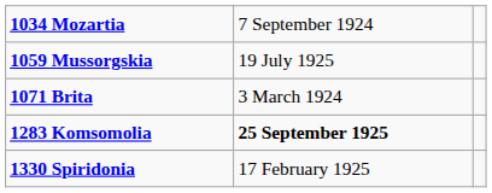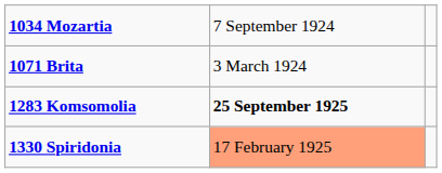- row: 1059 Mussorgskia | 19 July 1925
1330 Spiridonia | column 2: no background -> lightsalmon background
